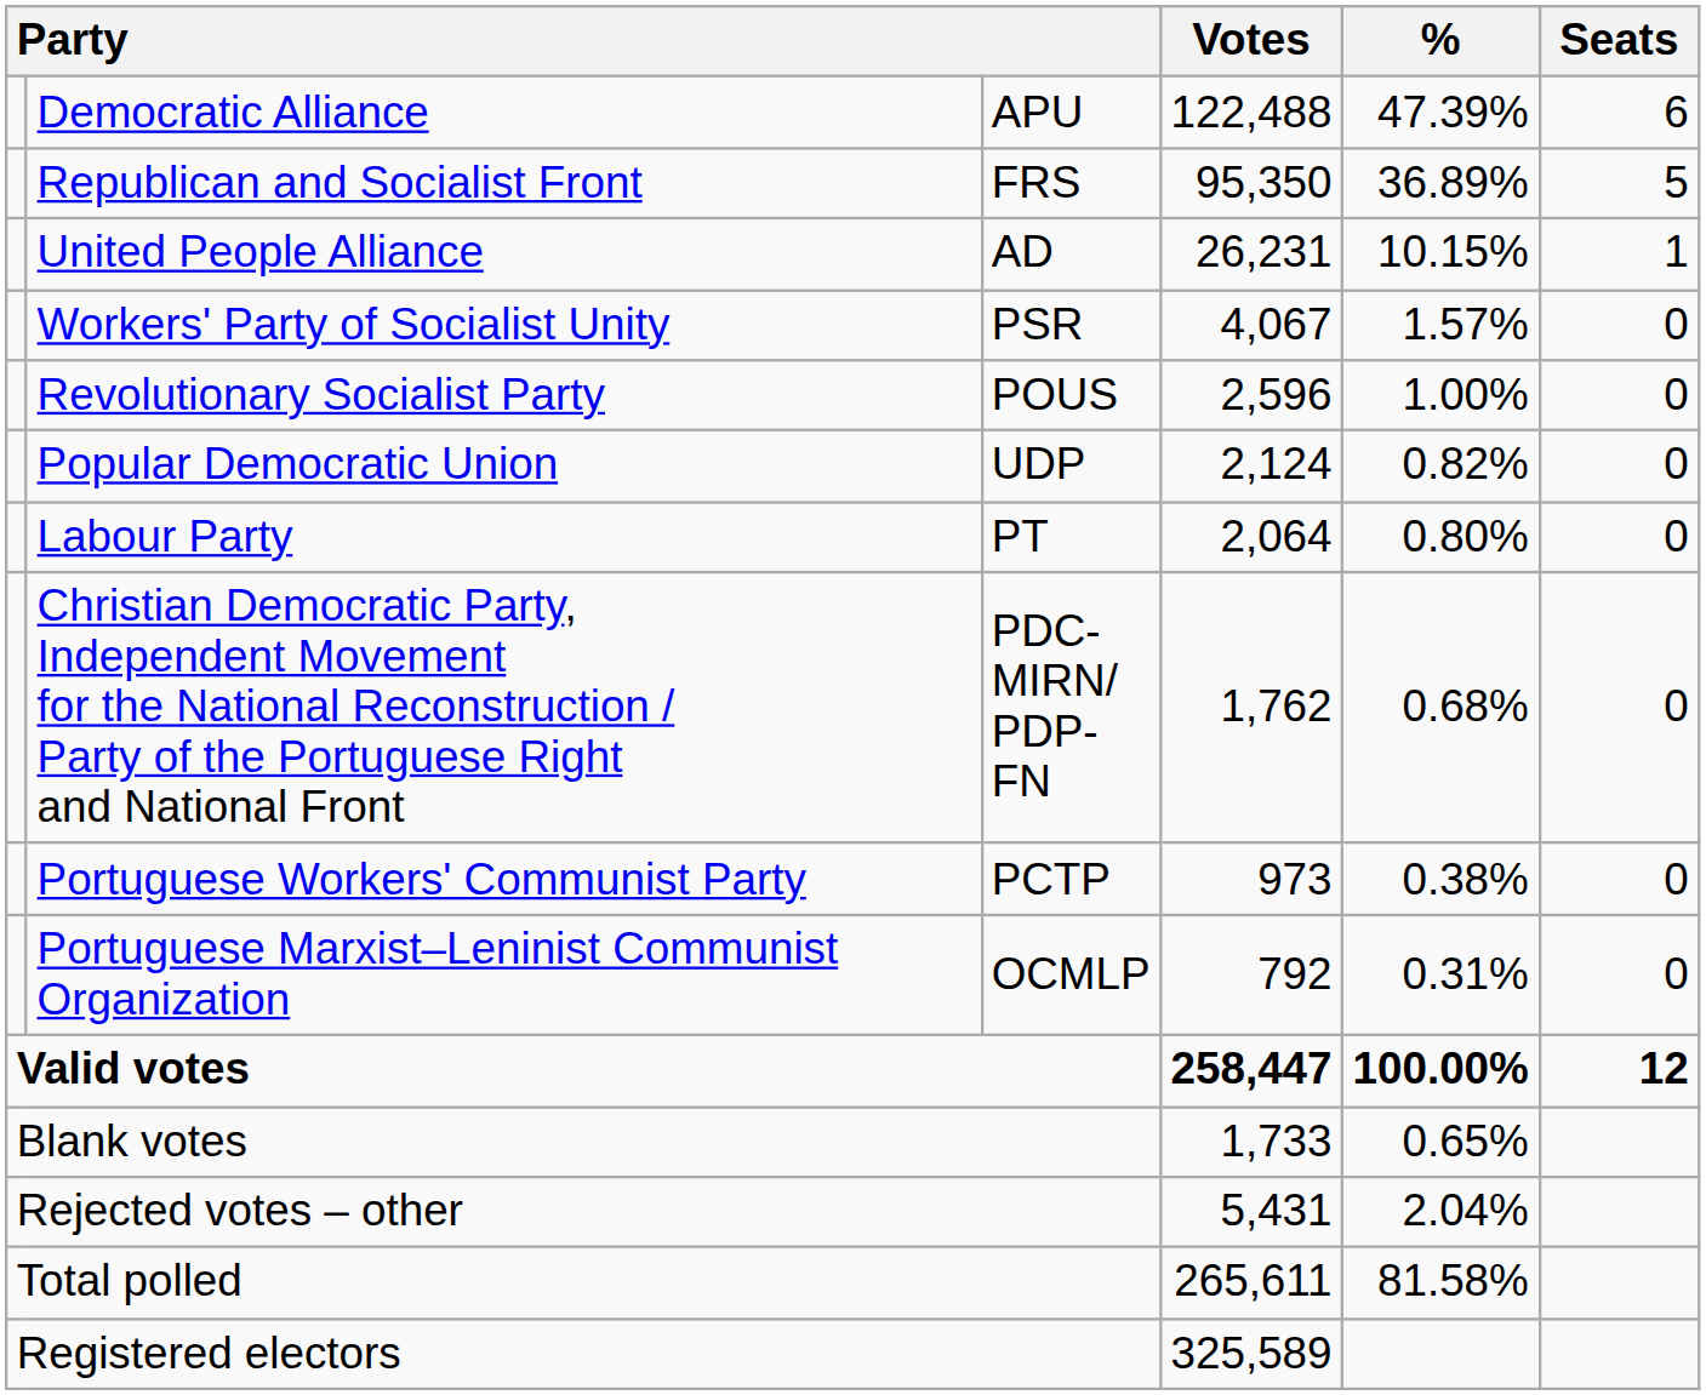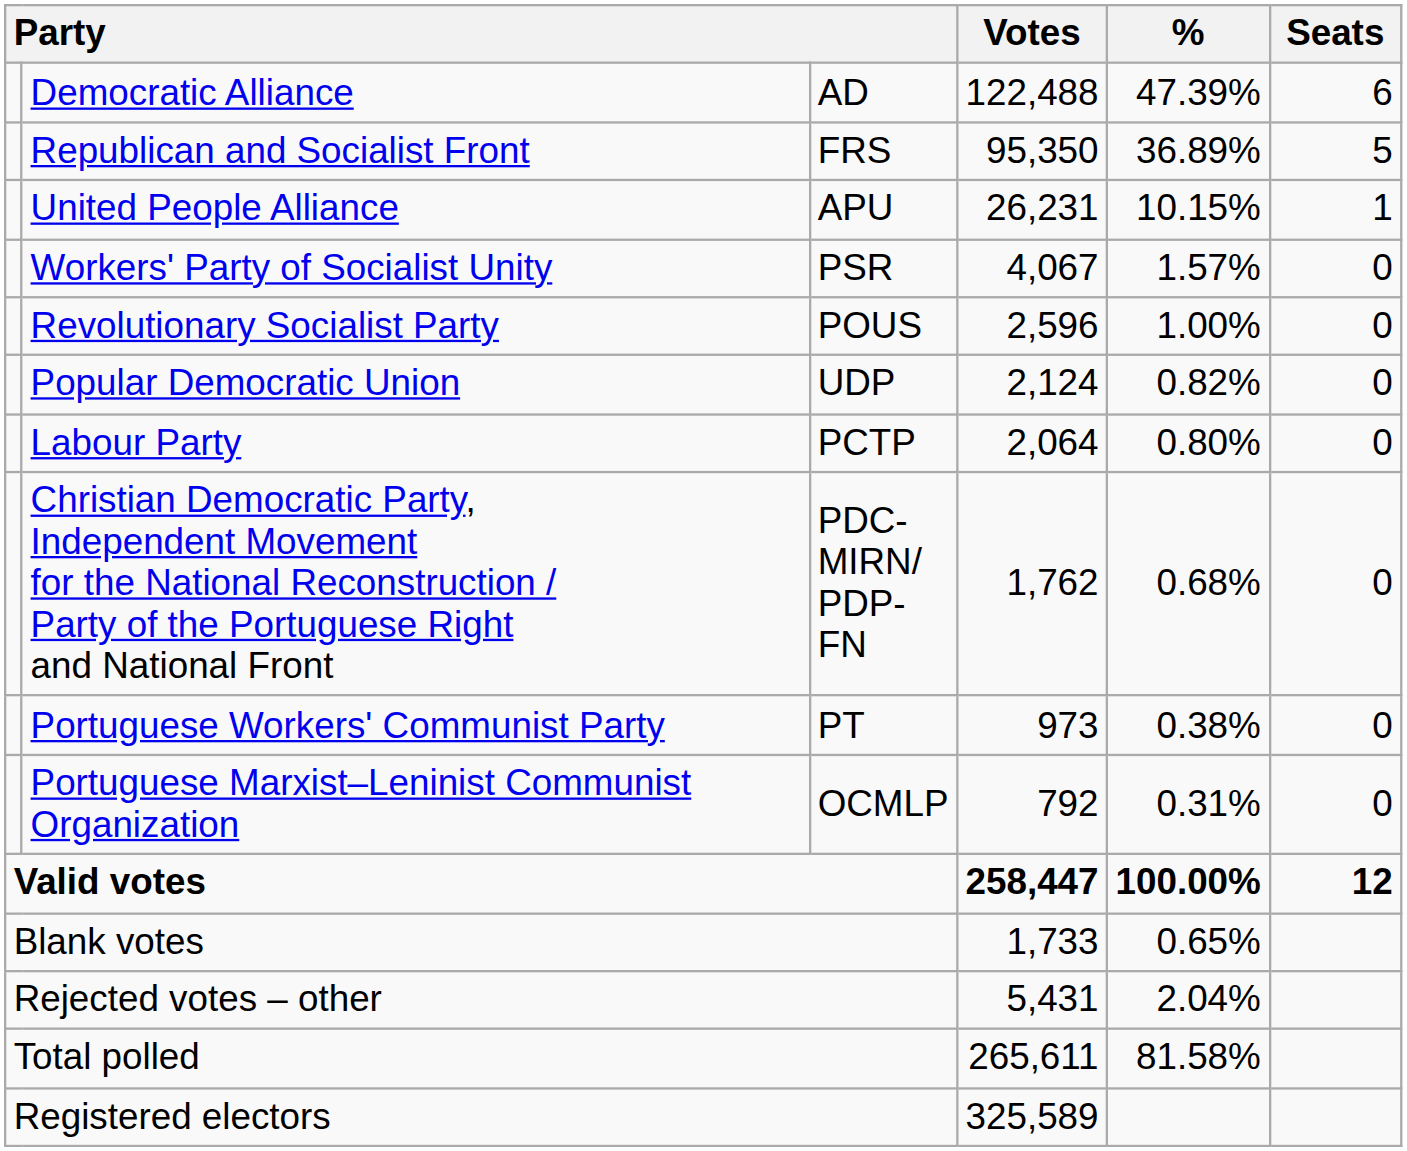Democratic Alliance | column 3: APU -> AD
United People Alliance | column 3: AD -> APU
Labour Party | column 3: PT -> PCTP
Portuguese Workers' Communist Party | column 3: PCTP -> PT
